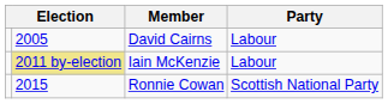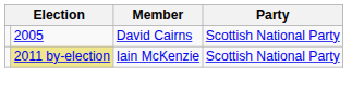David Cairns | Party: Labour -> Scottish National Party
Iain McKenzie | Party: Labour -> Scottish National Party
- row: 2015 | Ronnie Cowan | Scottish National Party
